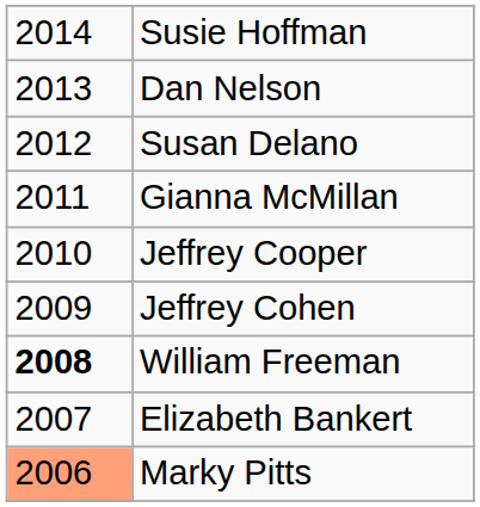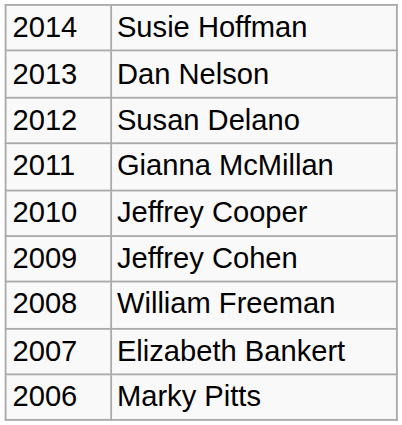William Freeman | column 1: bold -> normal
Marky Pitts | column 1: lightsalmon background -> no background
